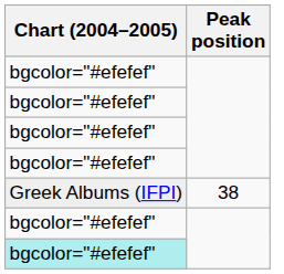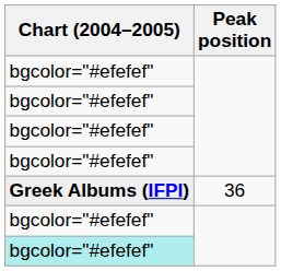row 6 | Chart (2004–2005): normal -> bold
row 6 | Peak position: 38 -> 36
